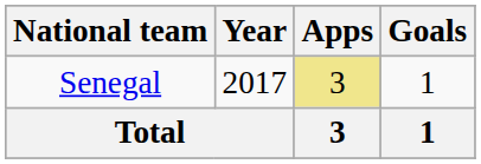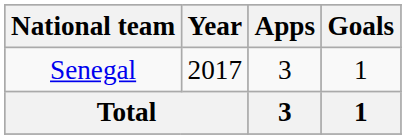Senegal | Apps: khaki background -> no background
